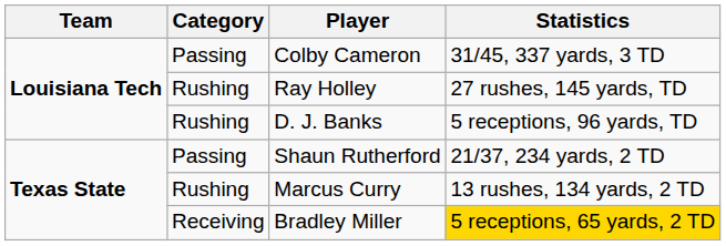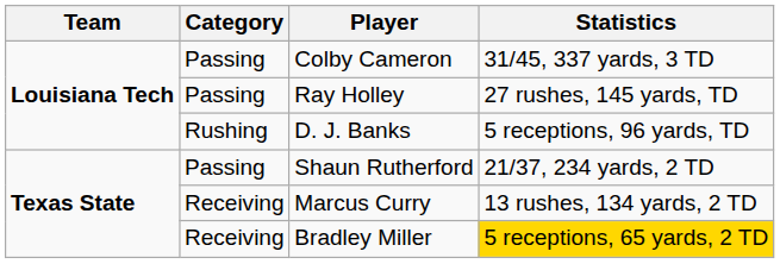Ray Holley | Category: Rushing -> Passing
Marcus Curry | Category: Rushing -> Receiving
